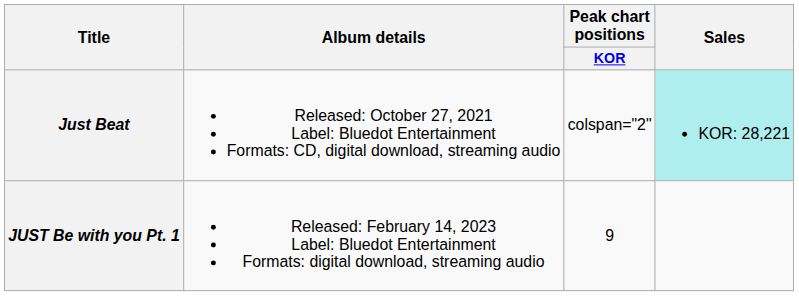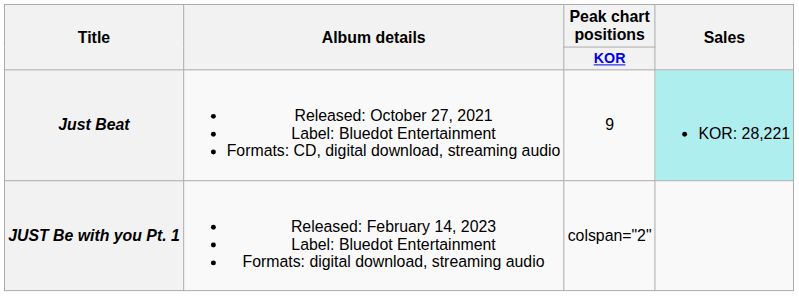Just Beat | Peak chart positions / KOR: colspan="2" -> 9
JUST Be with you Pt. 1 | Peak chart positions / KOR: 9 -> colspan="2"
